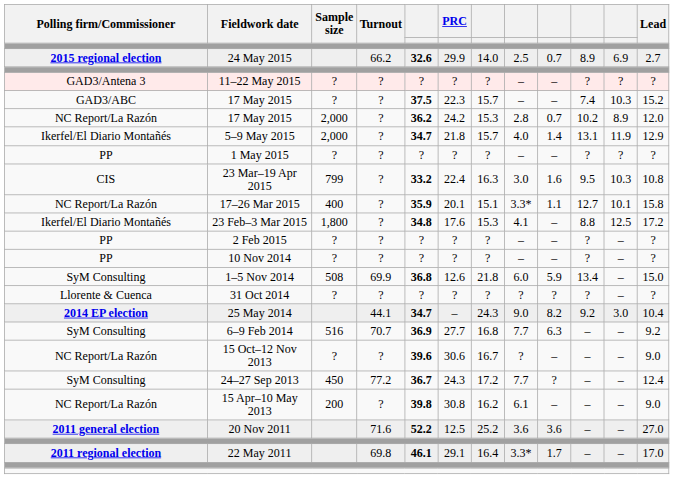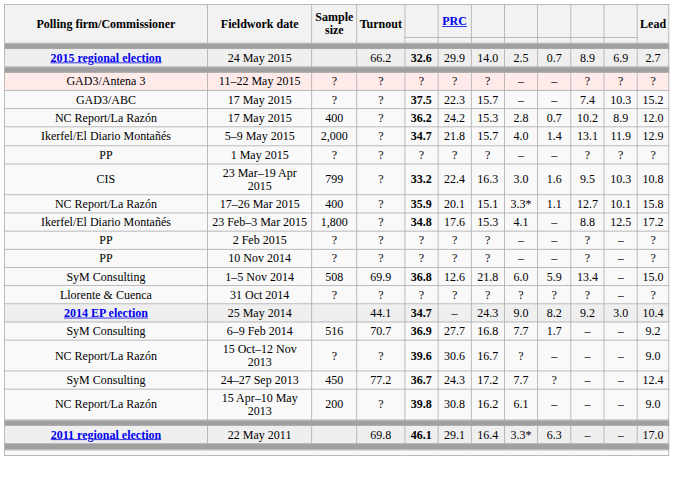NC Report/La Razón / 17 May 2015 | Sample size: 2,000 -> 400
6–9 Feb 2014 | column 9: 6.3 -> 1.7
- row: 2011 general election | 20 Nov 2011 | 71.6 | 52.2 | 12.5 | 25.2 | 3.6 | 3.6 | – | – | 27.0
22 May 2011 | column 9: 1.7 -> 6.3
